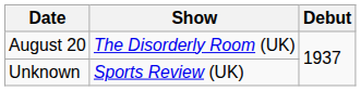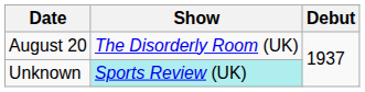Unknown | Show: no background -> paleturquoise background
